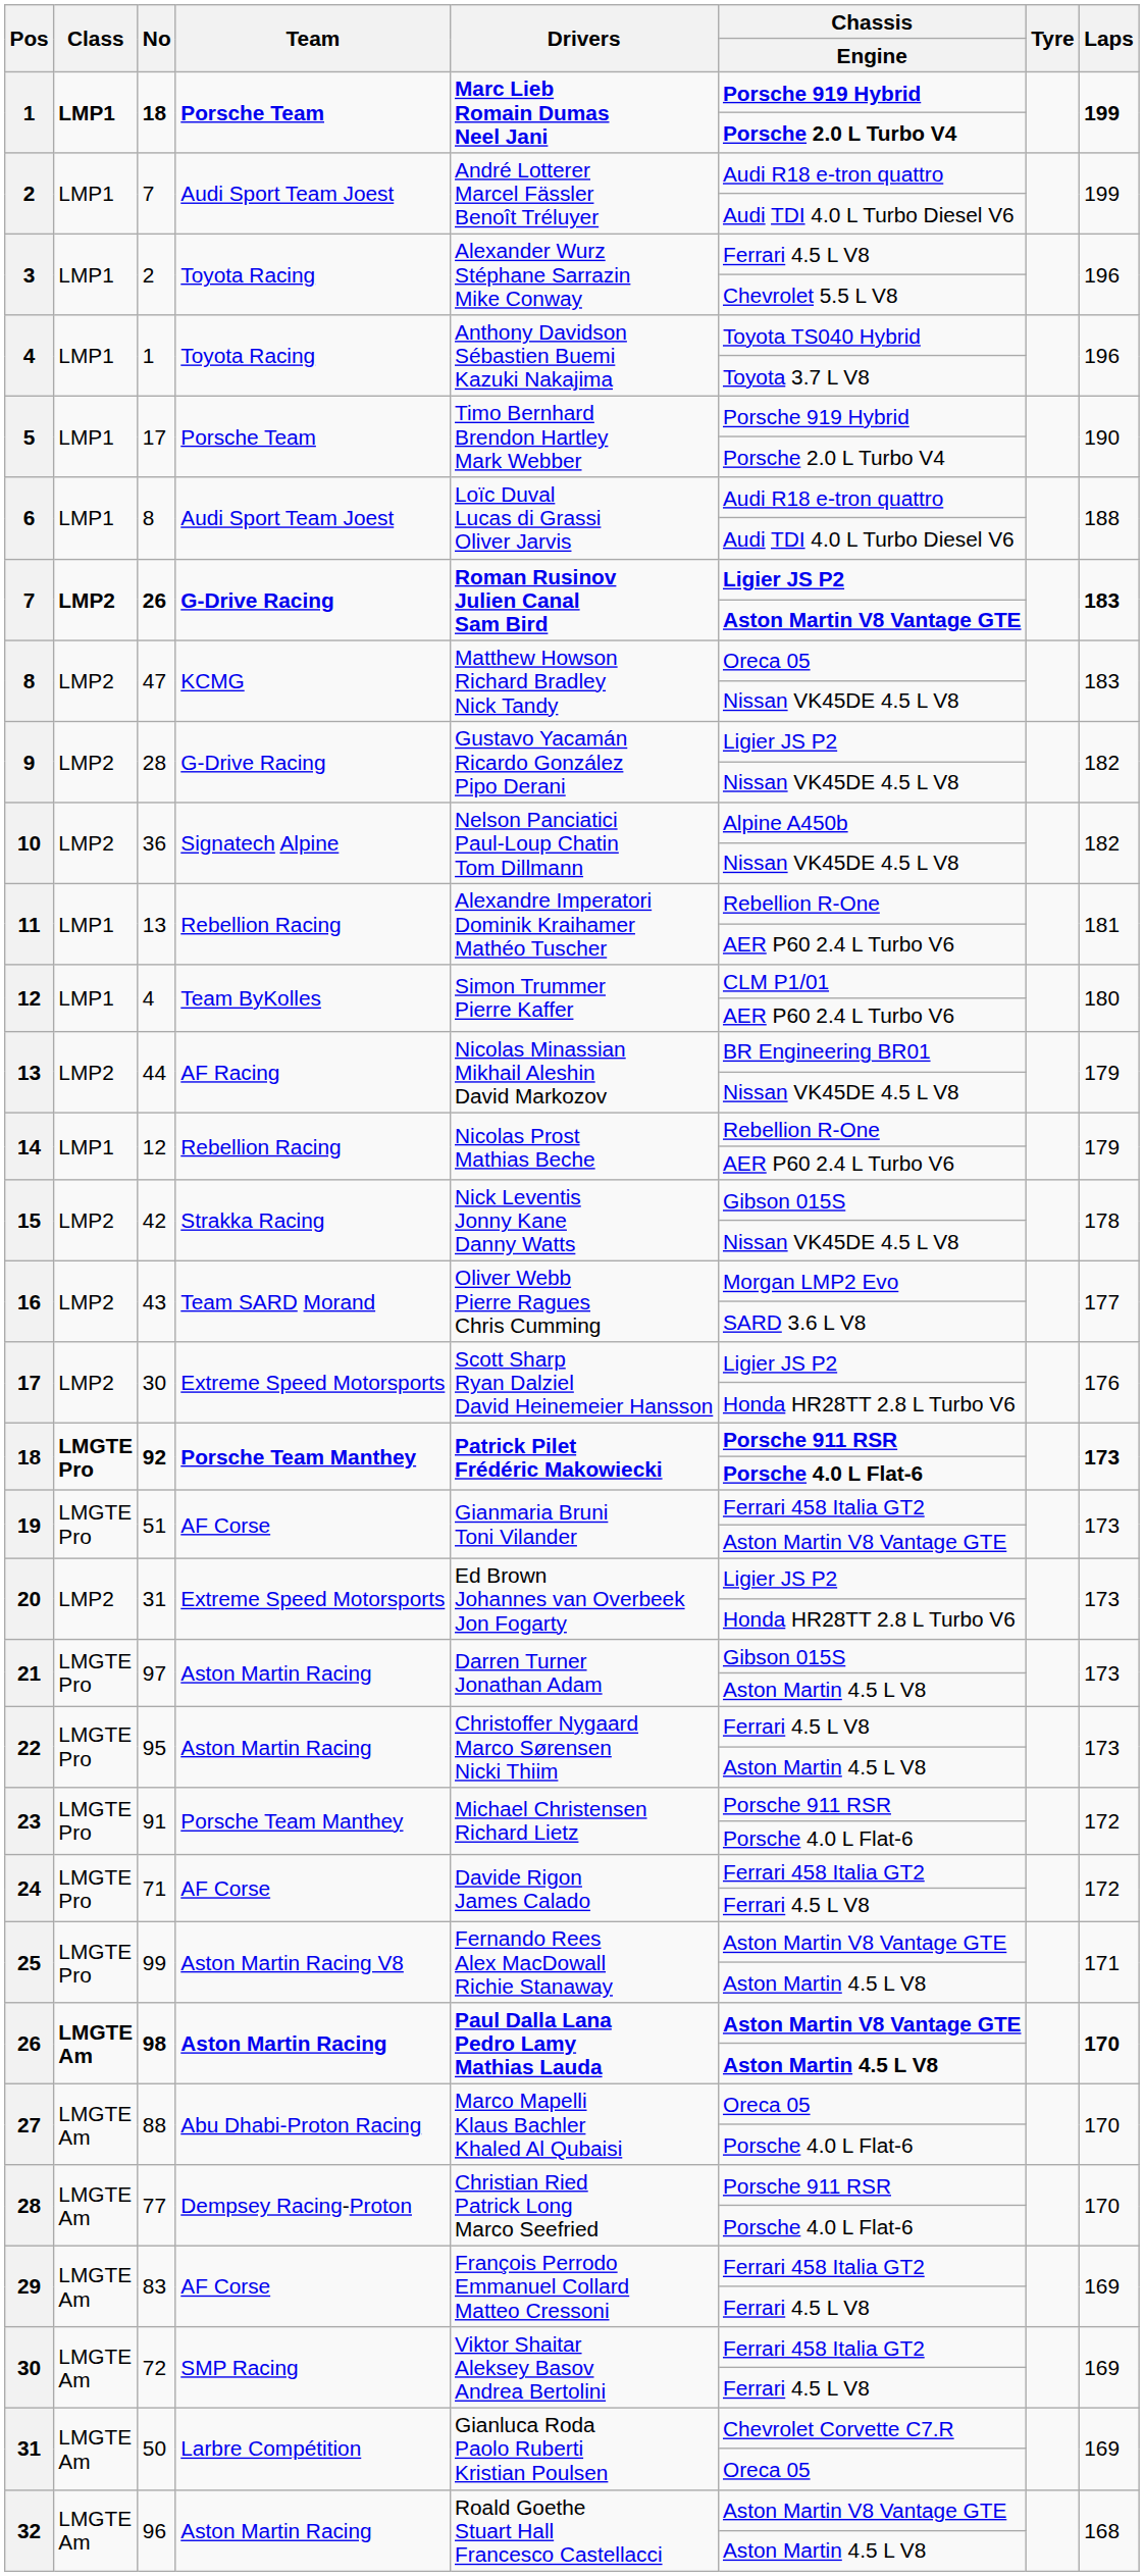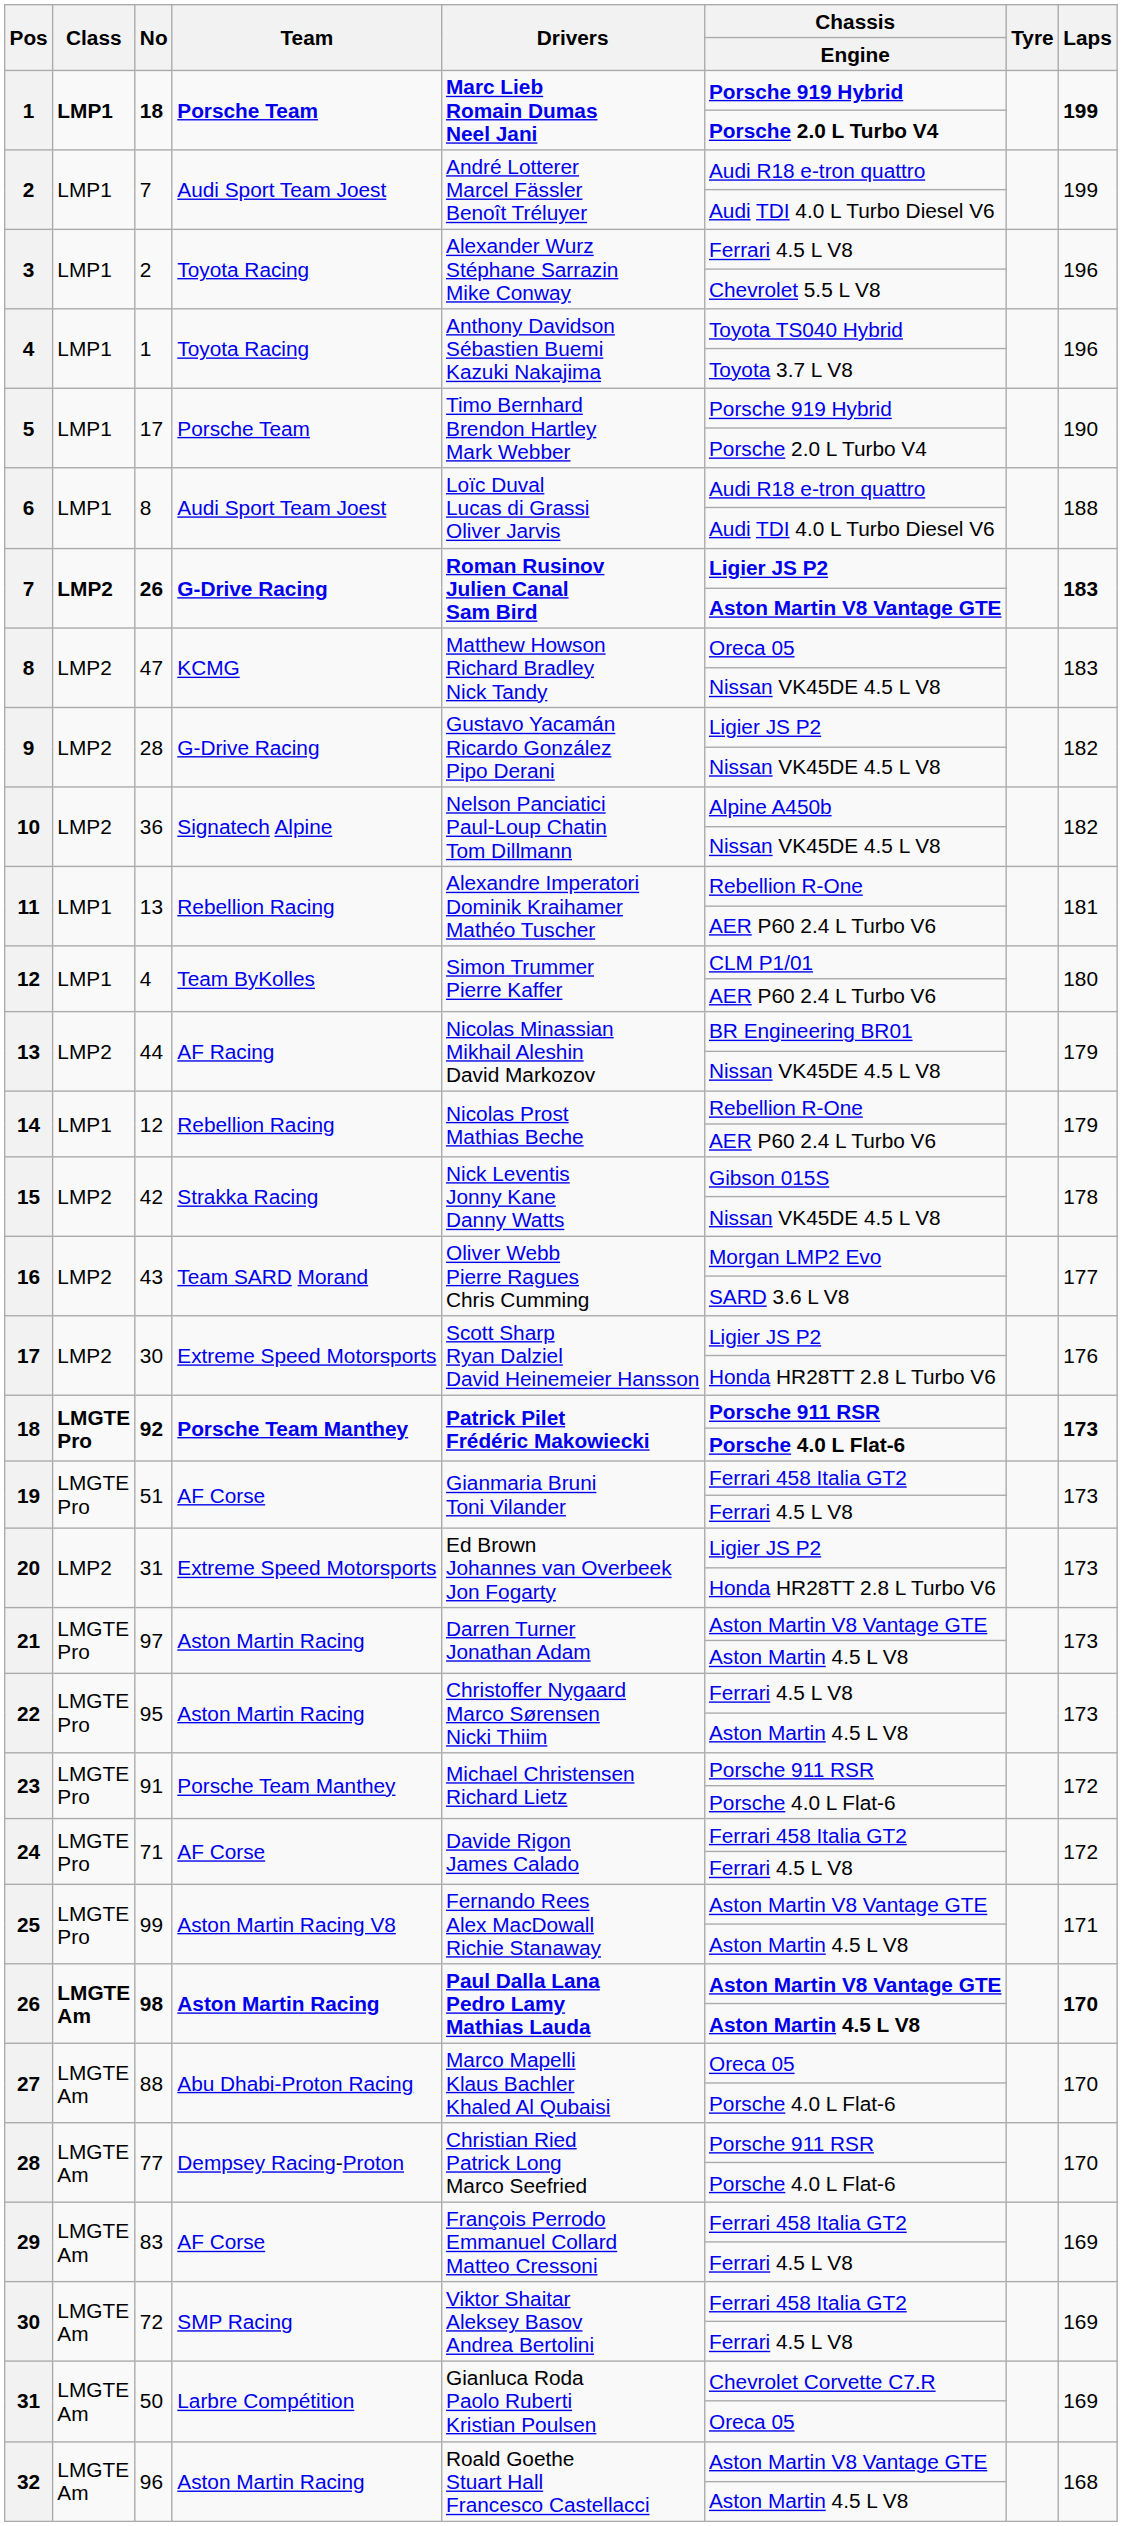row 40 | Chassis / Engine: Aston Martin V8 Vantage GTE -> Ferrari 4.5 L V8
row 43 | Chassis / Engine: Gibson 015S -> Aston Martin V8 Vantage GTE
